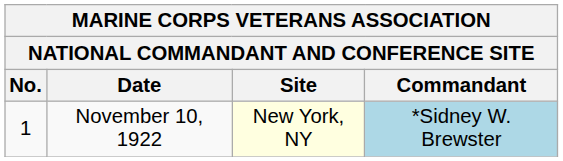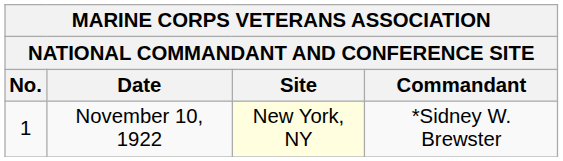November 10, 1922 | Commandant: lightblue background -> no background
